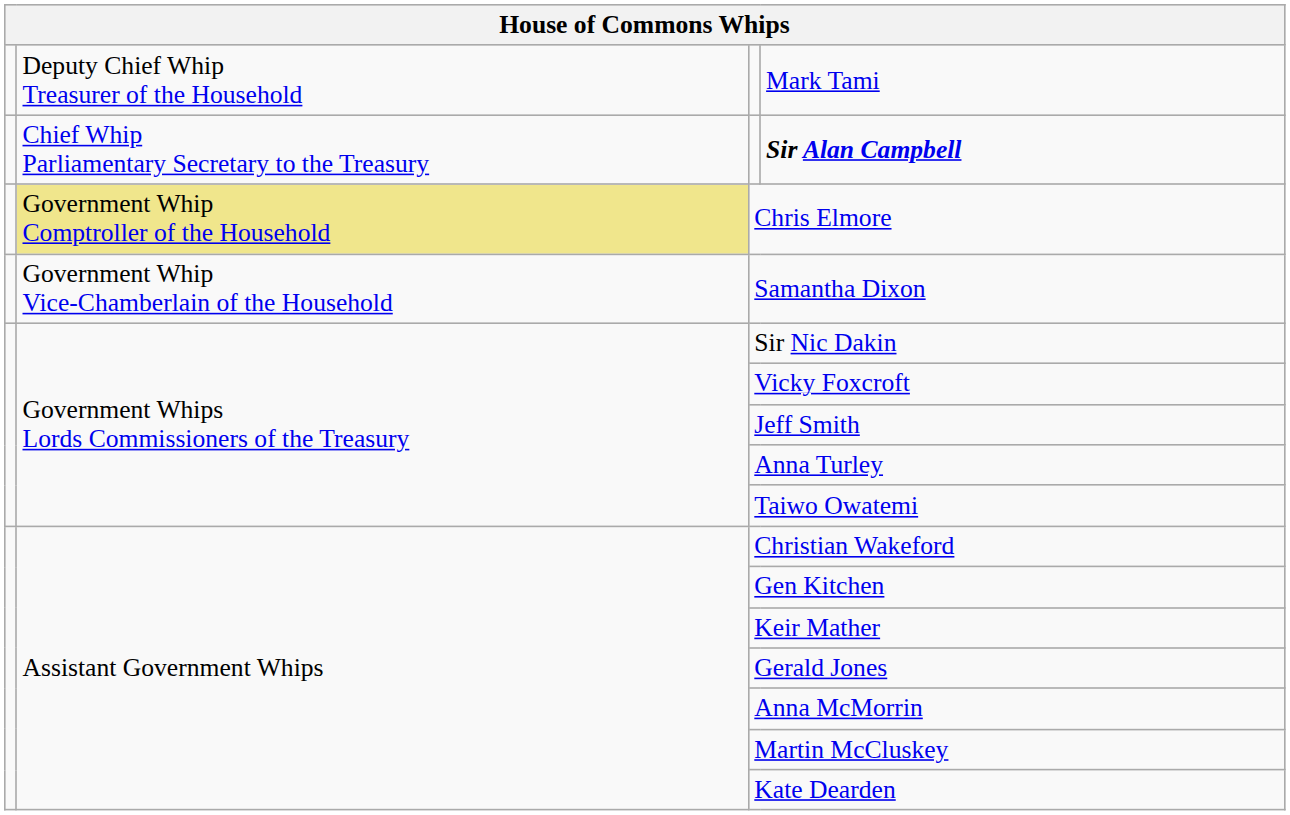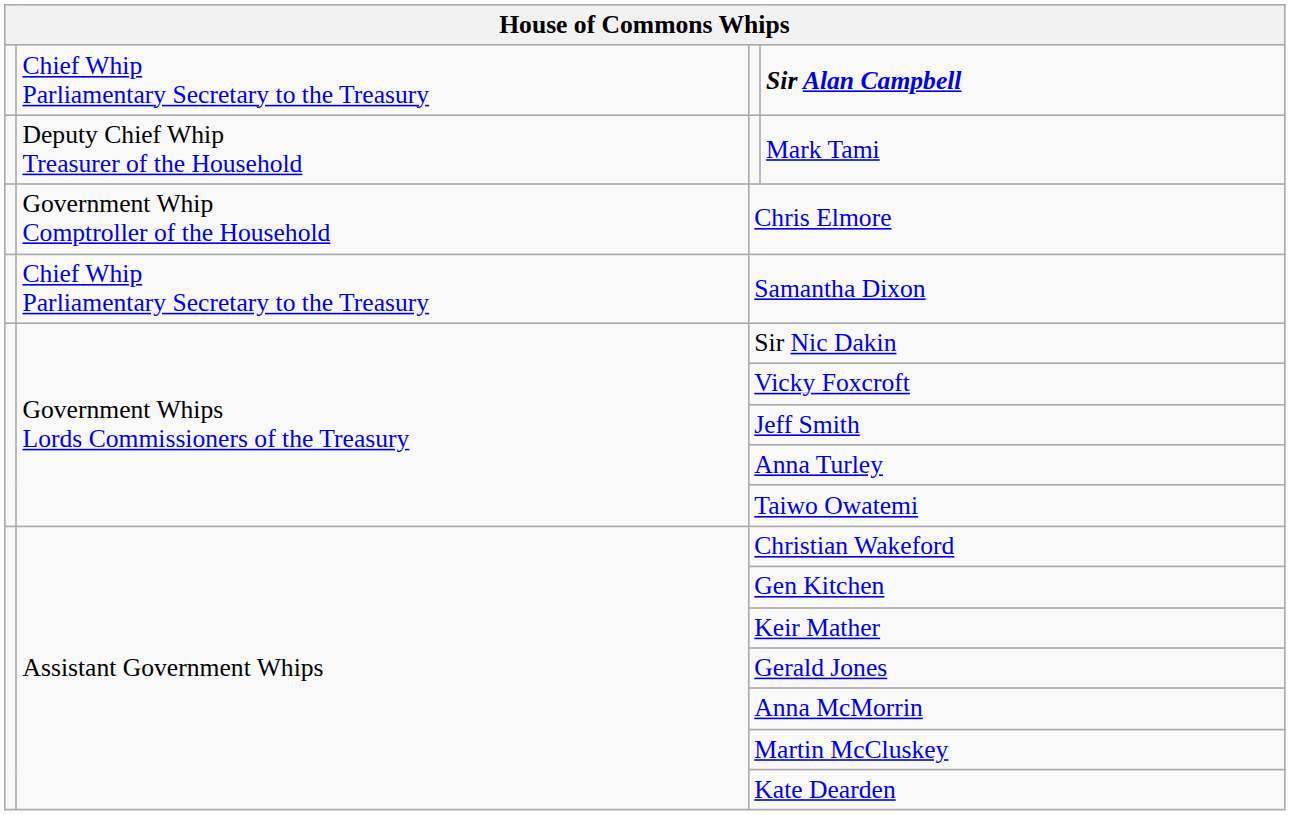rows swapped: Sir Alan Campbell <-> Mark Tami
Chris Elmore | column 2: khaki background -> no background
Samantha Dixon | column 2: Government Whip Vice-Chamberlain of the Household -> Chief Whip Parliamentary Secretary to the Treasury
